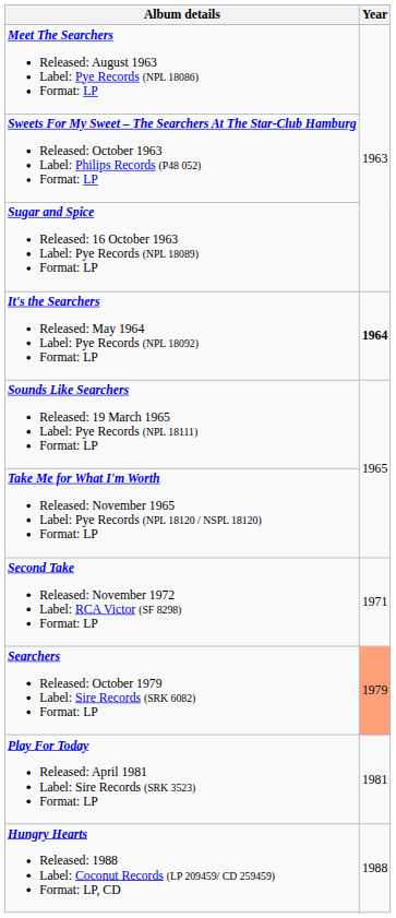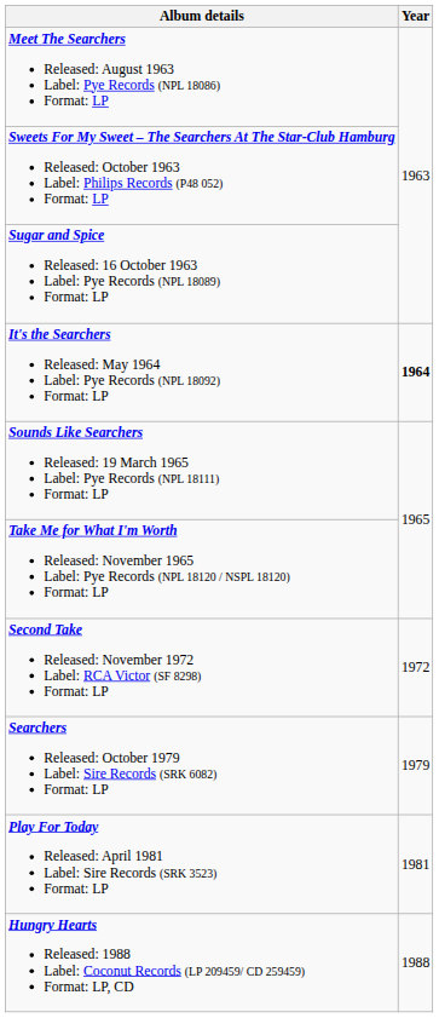row 8 | Year: 1971 -> 1972
row 9 | Year: lightsalmon background -> no background
